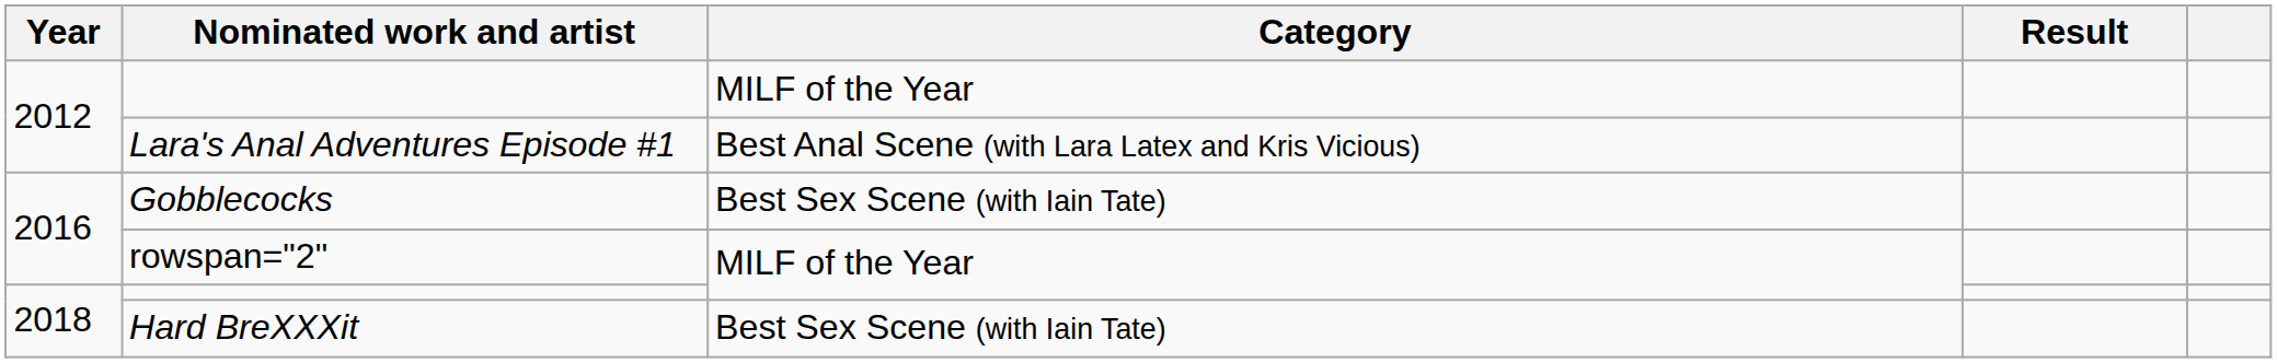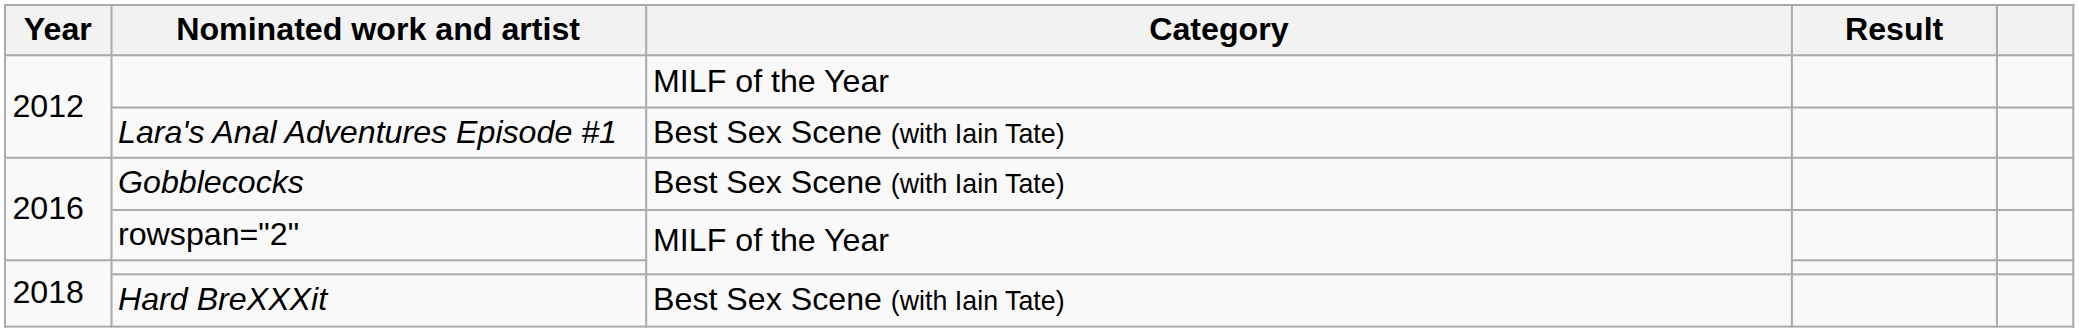Lara's Anal Adventures Episode #1 | Category: Best Anal Scene (with Lara Latex and Kris Vicious) -> Best Sex Scene (with Iain Tate)
